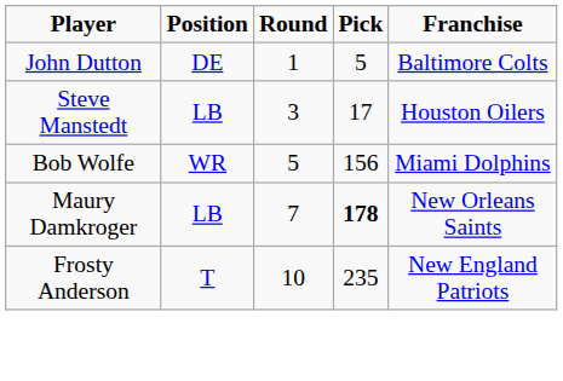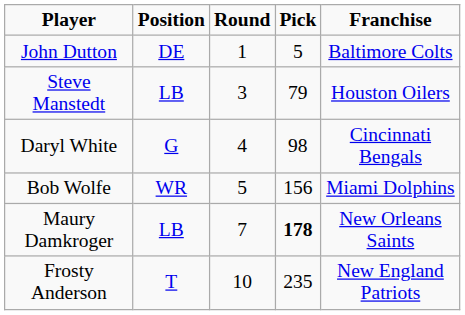Steve Manstedt | Pick: 17 -> 79
+ row: Daryl White | G | 4 | 98 | Cincinnati Bengals
